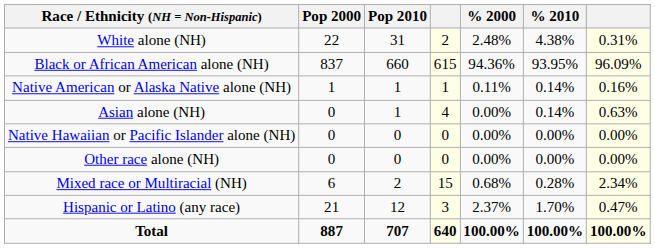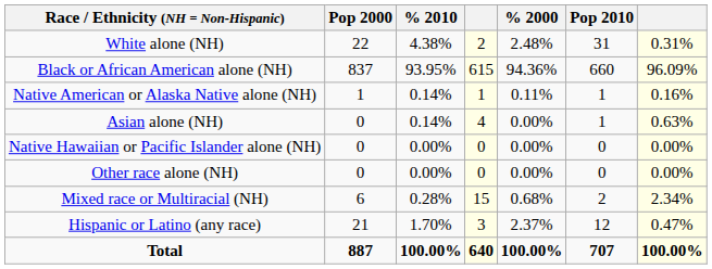columns swapped: Pop 2010 <-> % 2010
